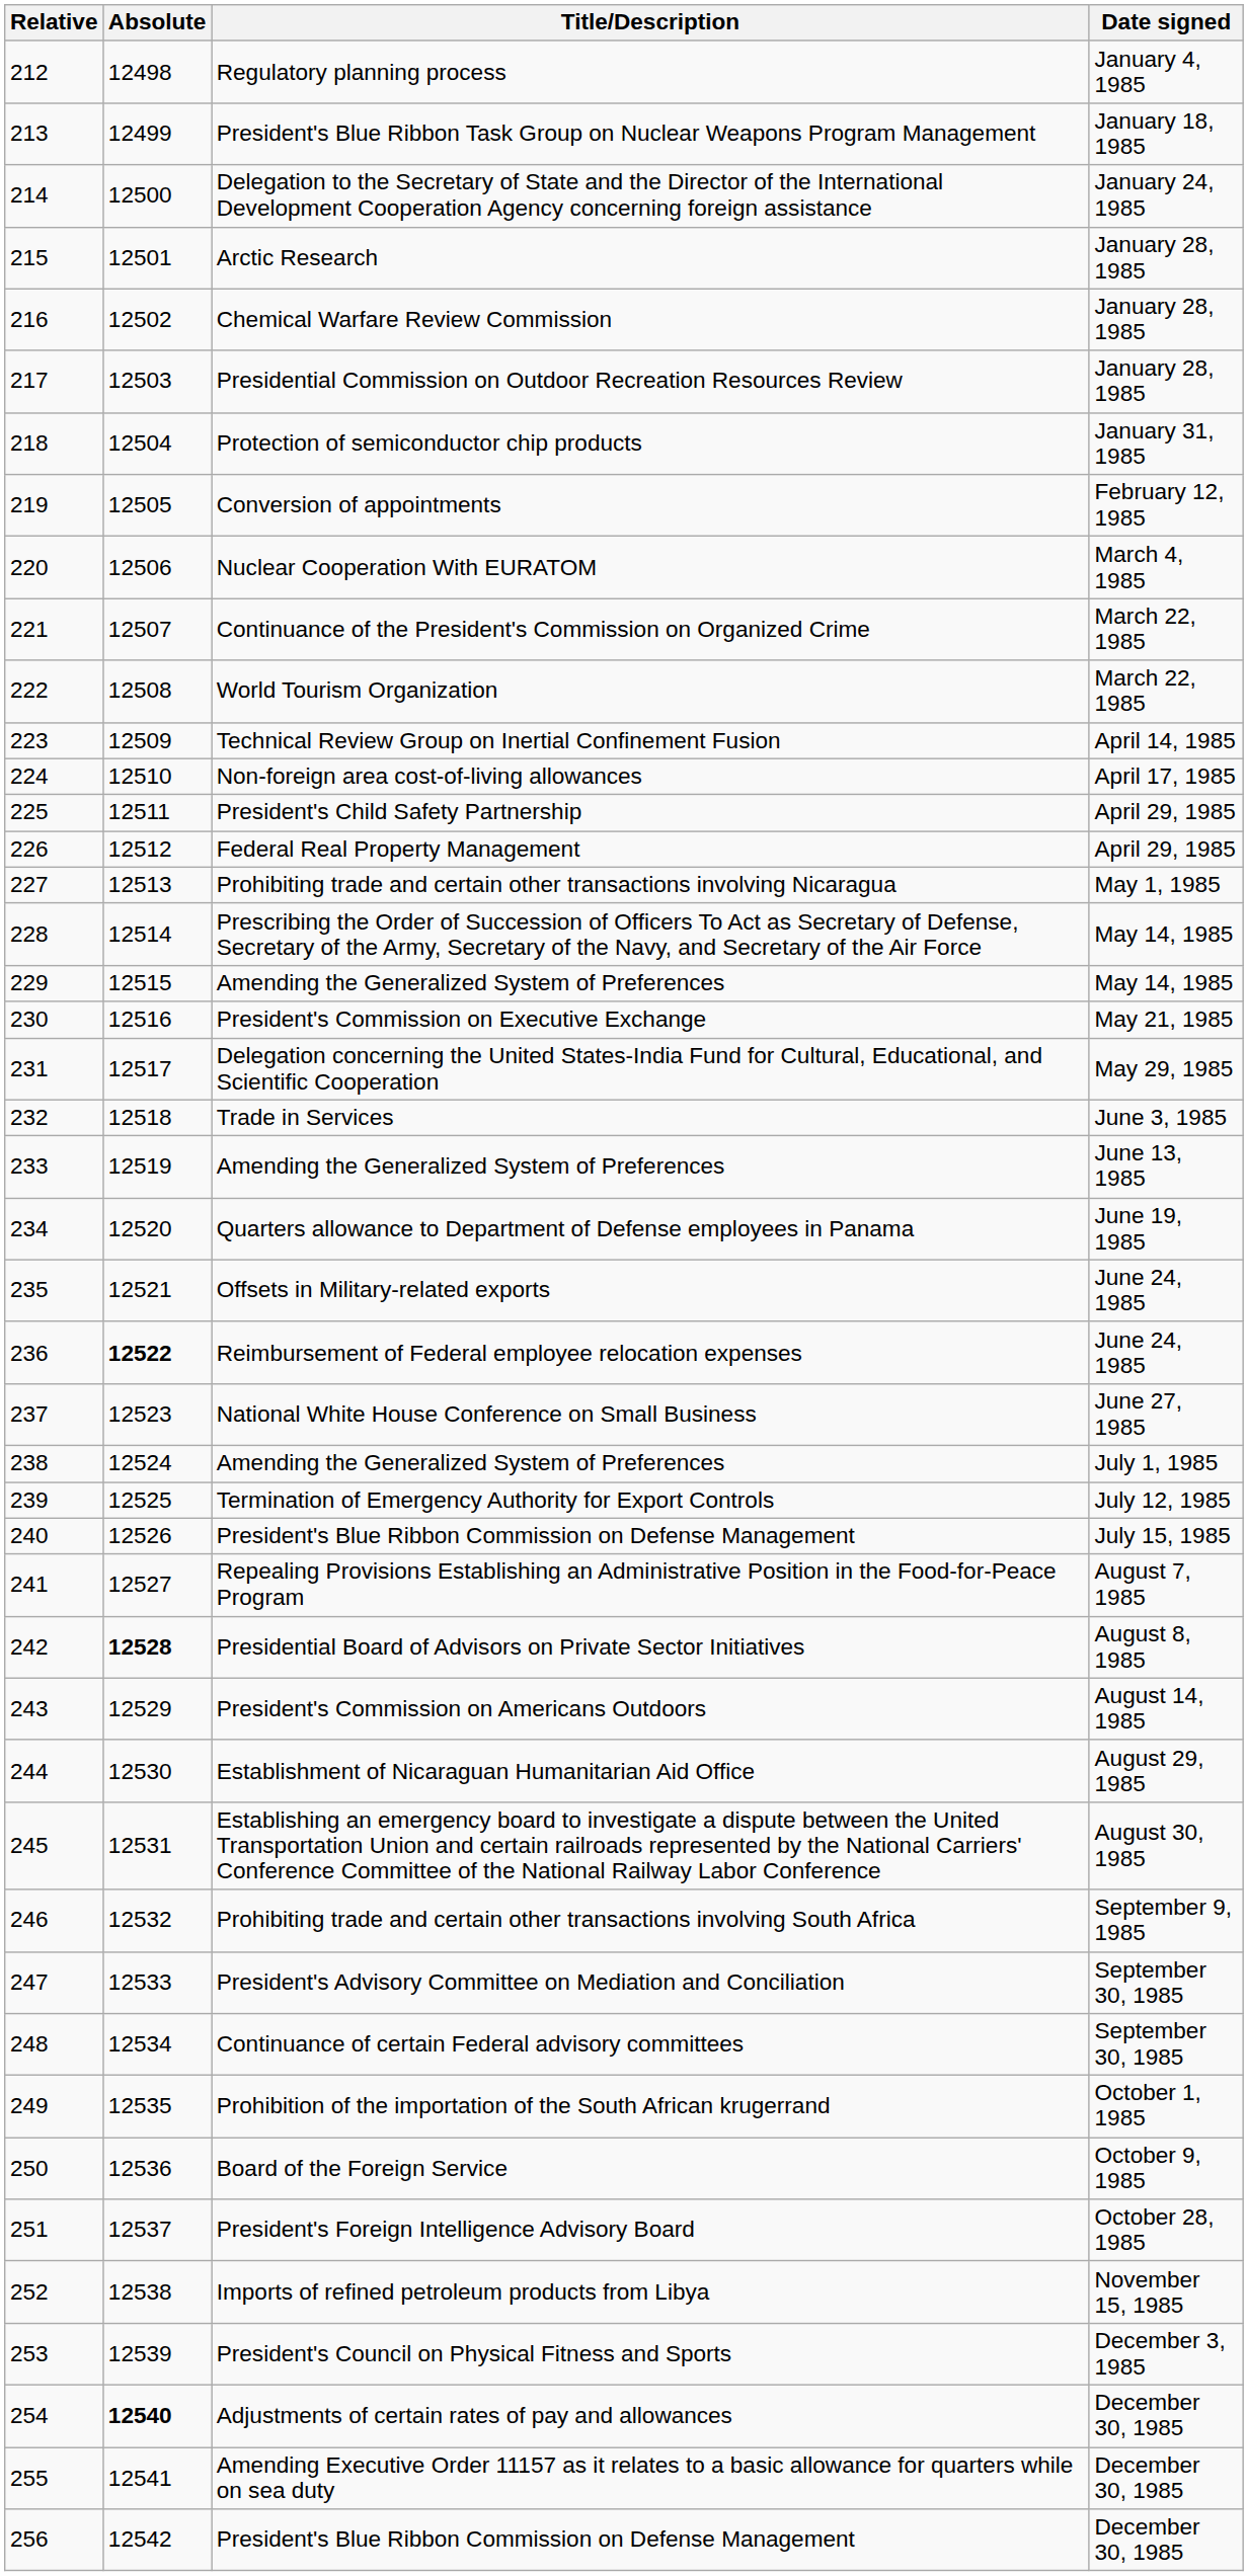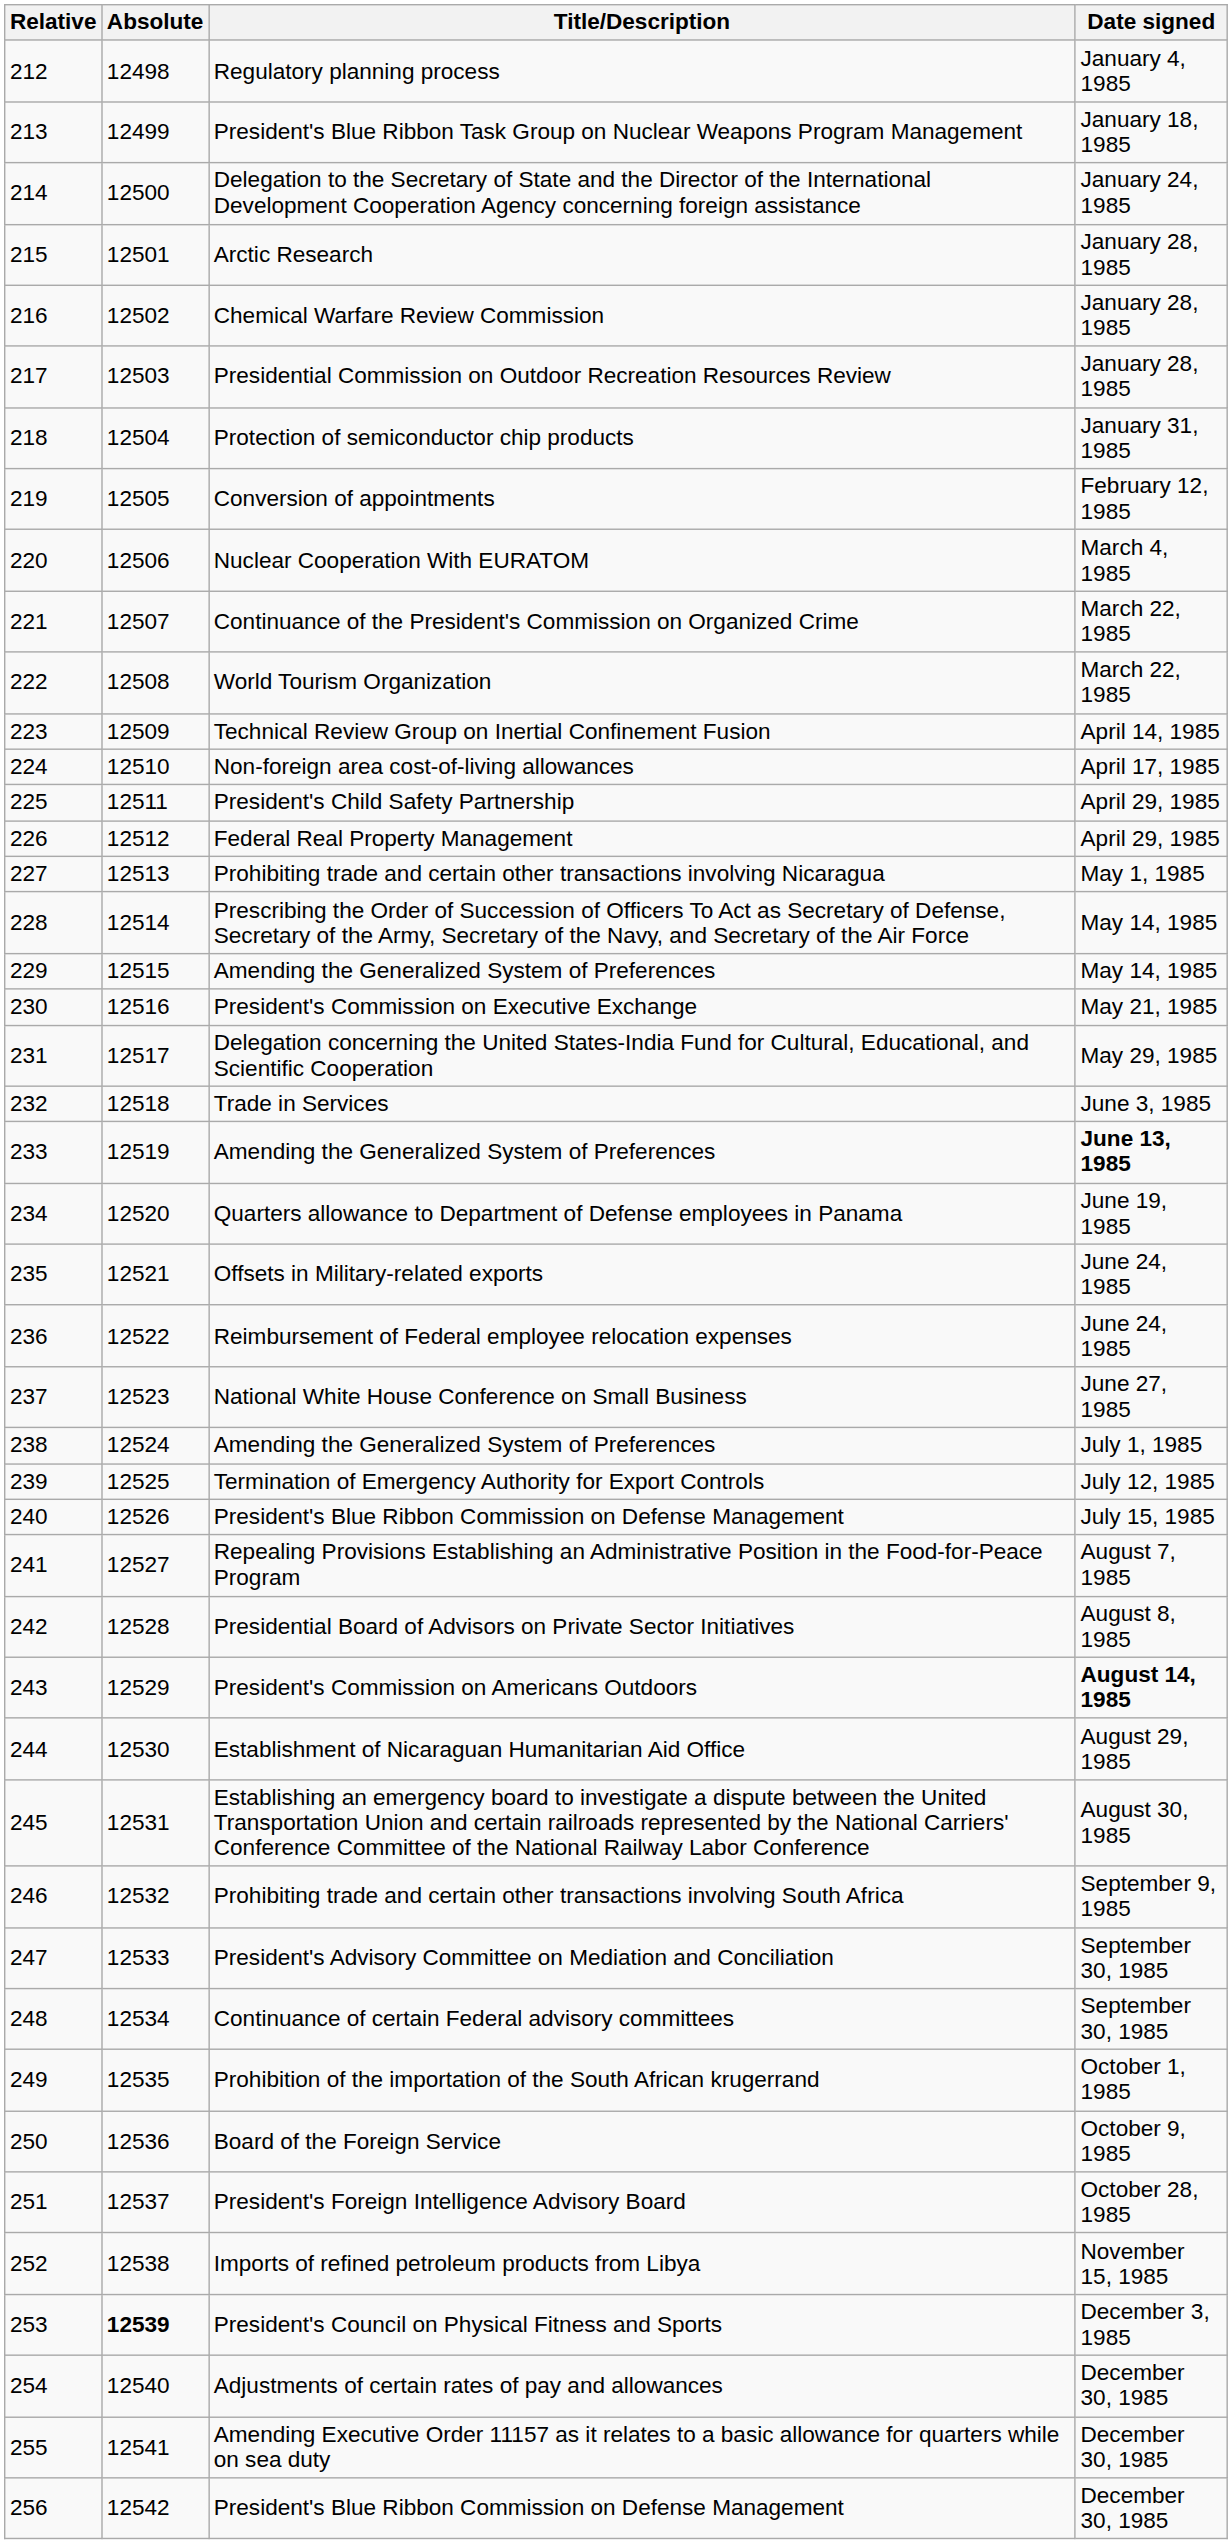233 / Amending the Generalized System of Preferences | Date signed: normal -> bold
Reimbursement of Federal employee relocation expenses | Absolute: bold -> normal
Presidential Board of Advisors on Private Sector Initiatives | Absolute: bold -> normal
President's Commission on Americans Outdoors | Date signed: normal -> bold
President's Council on Physical Fitness and Sports | Absolute: normal -> bold
Adjustments of certain rates of pay and allowances | Absolute: bold -> normal
